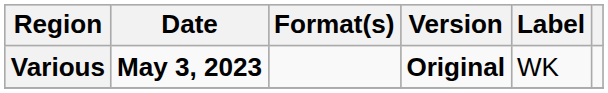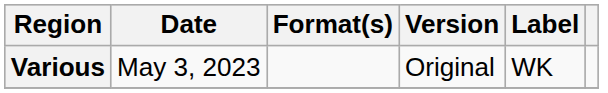Various | Date: bold -> normal
Various | Version: bold -> normal
